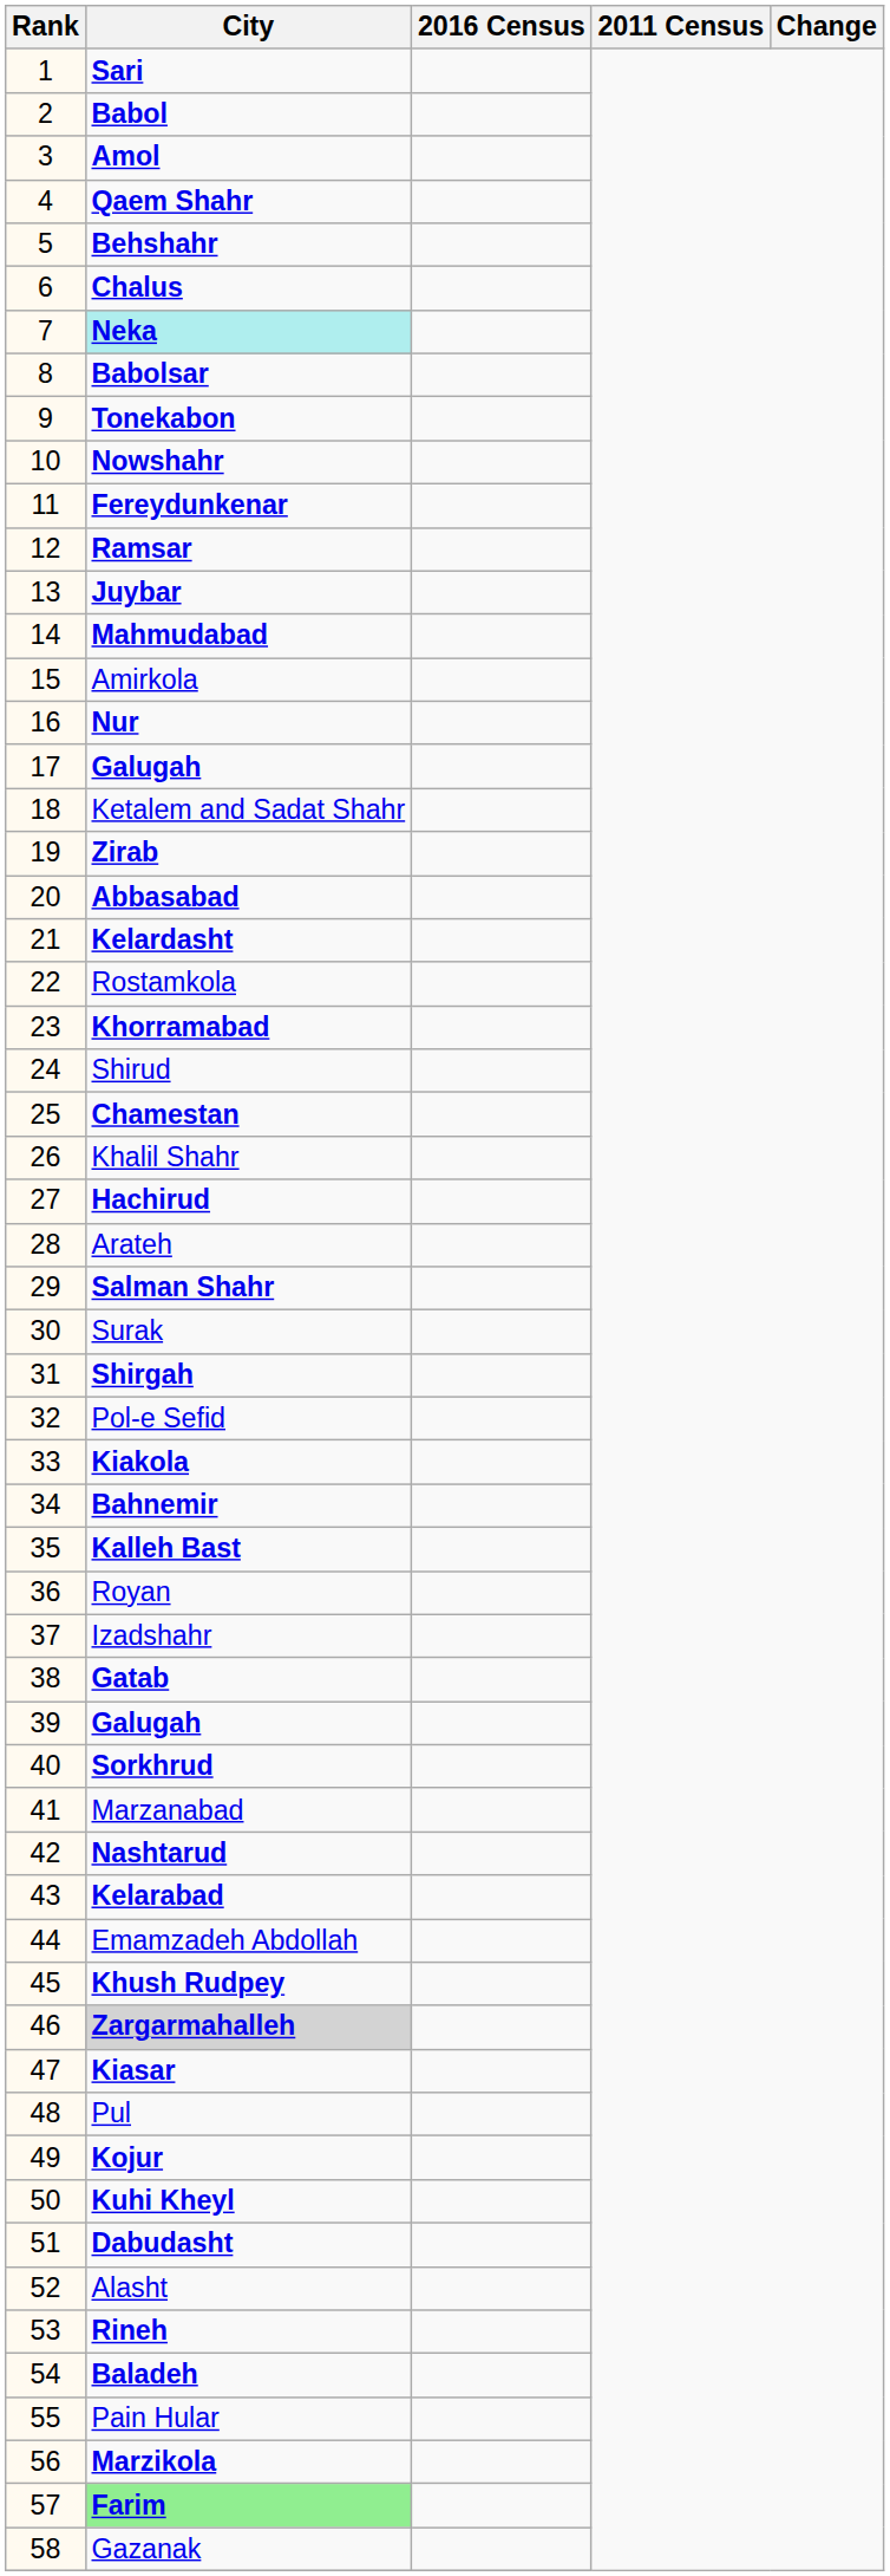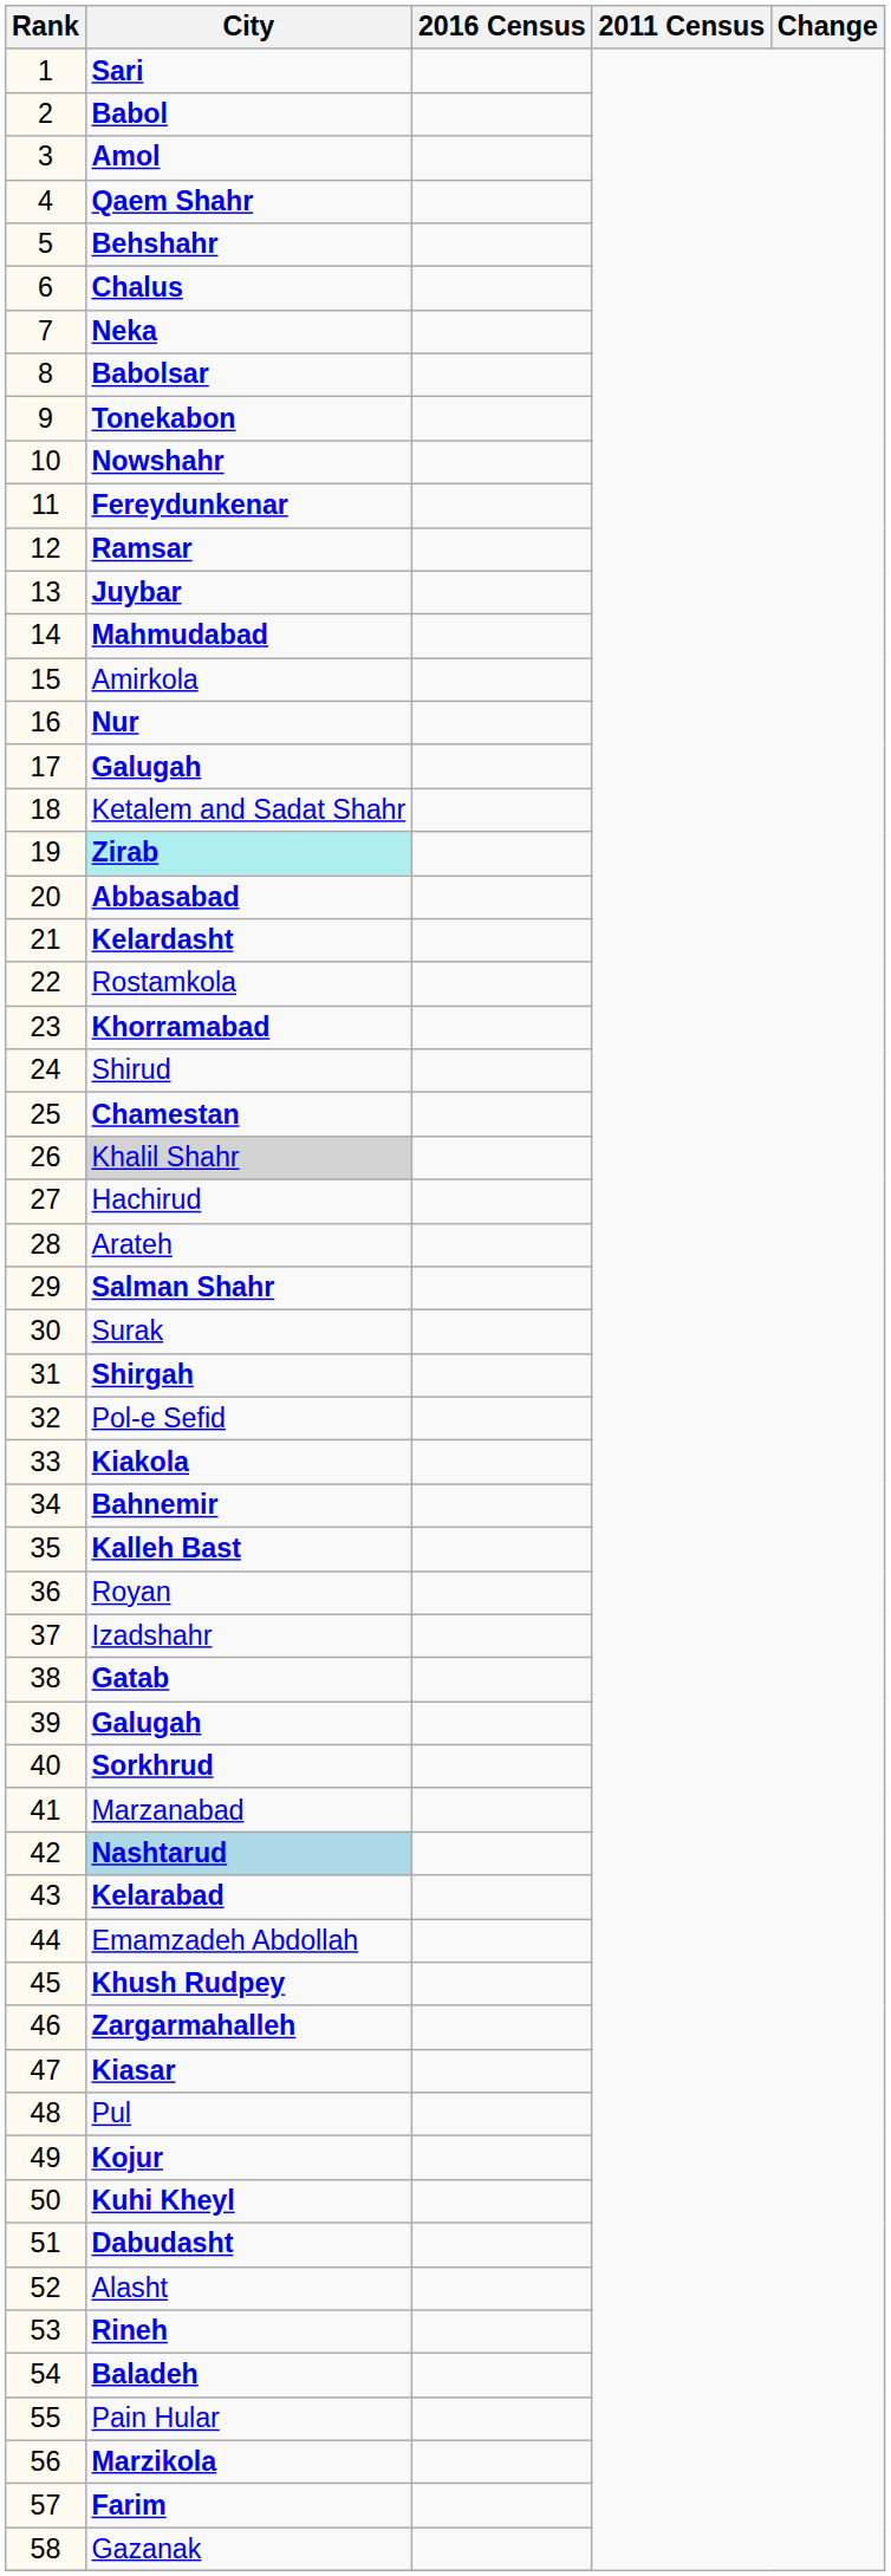Neka | City: paleturquoise background -> no background
Zirab | City: no background -> paleturquoise background
Khalil Shahr | City: no background -> lightgrey background
Hachirud | City: bold -> normal
Nashtarud | City: no background -> lightblue background
Zargarmahalleh | City: lightgrey background -> no background
Farim | City: lightgreen background -> no background
